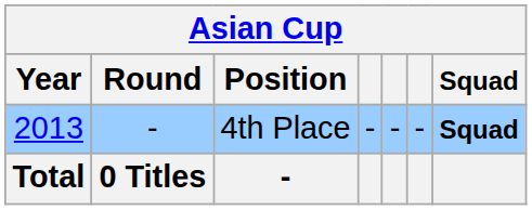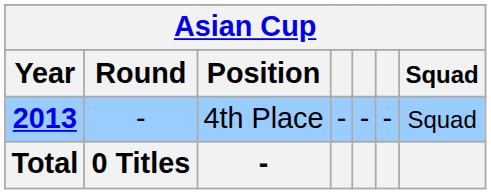4th Place | Year: normal -> bold
4th Place | Squad: bold -> normal
